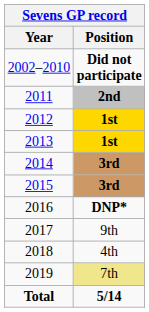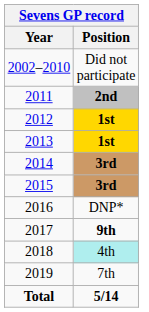2002–2010 | Position: bold -> normal
2016 | Position: bold -> normal
2017 | Position: normal -> bold
2018 | Position: no background -> paleturquoise background
2019 | Position: khaki background -> no background
